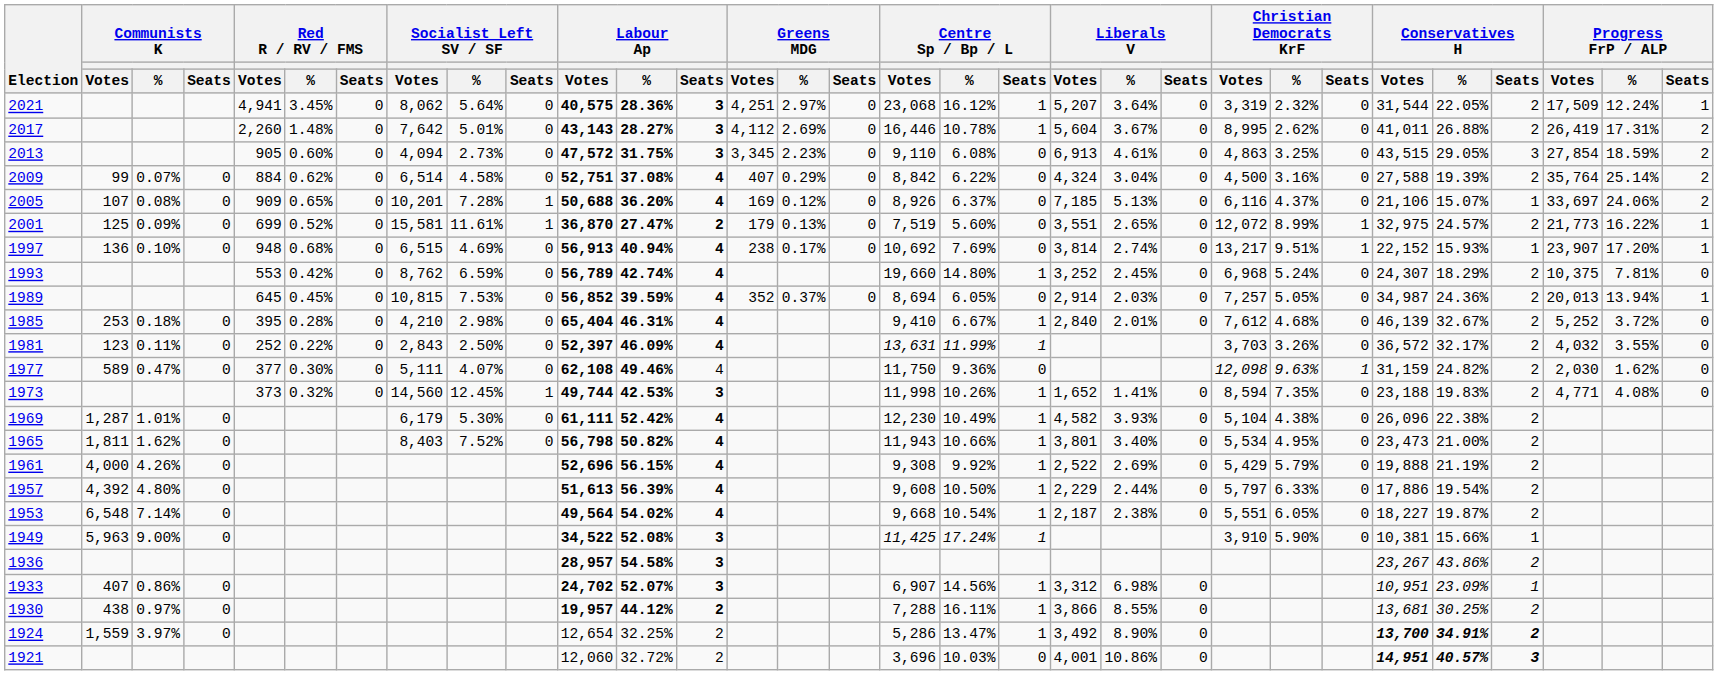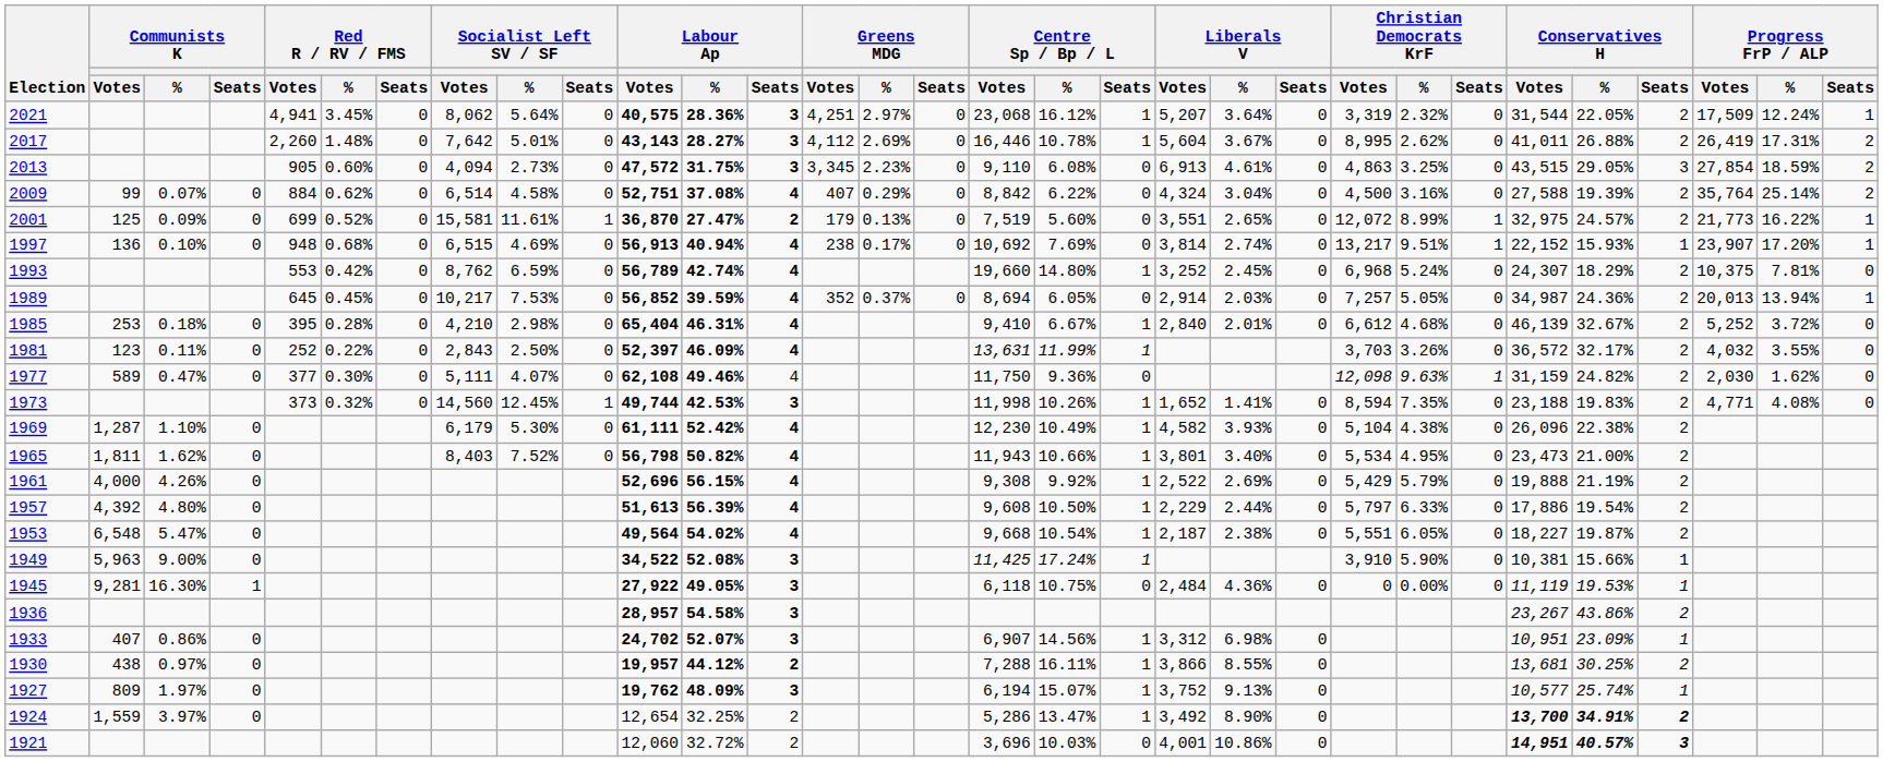- row: 2005 | 107 | 0.08% | 0 | 909 | 0.65% | 0 | 10,201 | 7.28% | 1 | 50,688 | 36.20% | 4 | 169 | 0.12% | 0 | 8,926 | 6.37% | 0 | 7,185 | 5.13% | 0 | 6,116 | 4.37% | 0 | 21,106 | 15.07% | 1 | 33,697 | 24.06% | 2
1989 | Socialist Left SV / SF / Votes: 10,815 -> 10,217
1985 | Christian Democrats KrF / Votes: 7,612 -> 6,612
1969 | Communists K / %: 1.01% -> 1.10%
1953 | Communists K / %: 7.14% -> 5.47%
+ row: 1945 | 9,281 | 16.30% | 1 | 27,922 | 49.05% | 3 | 6,118 | 10.75% | 0 | 2,484 | 4.36% | 0 | 0 | 0.00% | 0 | 11,119 | 19.53% | 1
+ row: 1927 | 809 | 1.97% | 0 | 19,762 | 48.09% | 3 | 6,194 | 15.07% | 1 | 3,752 | 9.13% | 0 | 10,577 | 25.74% | 1
